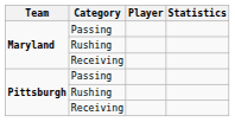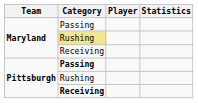Maryland / Rushing | Category: no background -> khaki background
Pittsburgh / Passing | Category: normal -> bold
Pittsburgh / Receiving | Category: normal -> bold
